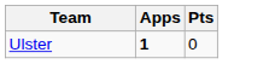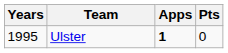+ column: Years | 1995
